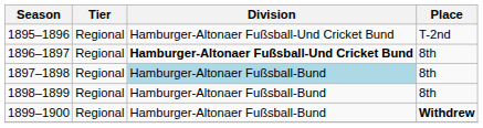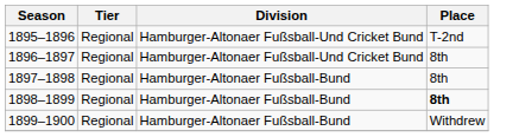1896–1897 | Division: bold -> normal
1897–1898 | Division: lightblue background -> no background
1898–1899 | Place: normal -> bold
1899–1900 | Place: bold -> normal
